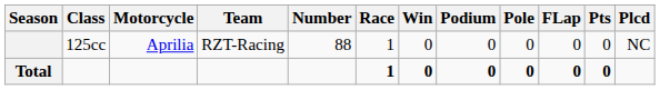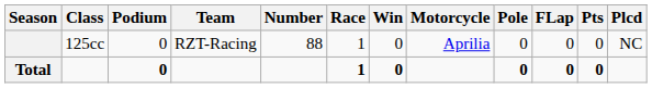columns swapped: Motorcycle <-> Podium
